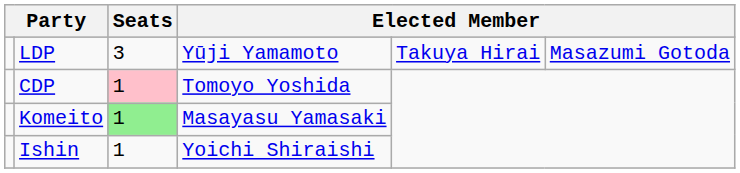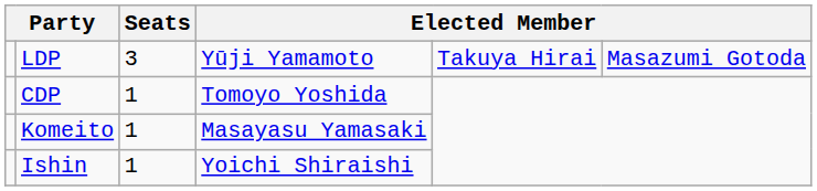CDP | Seats: pink background -> no background
Komeito | Seats: lightgreen background -> no background
